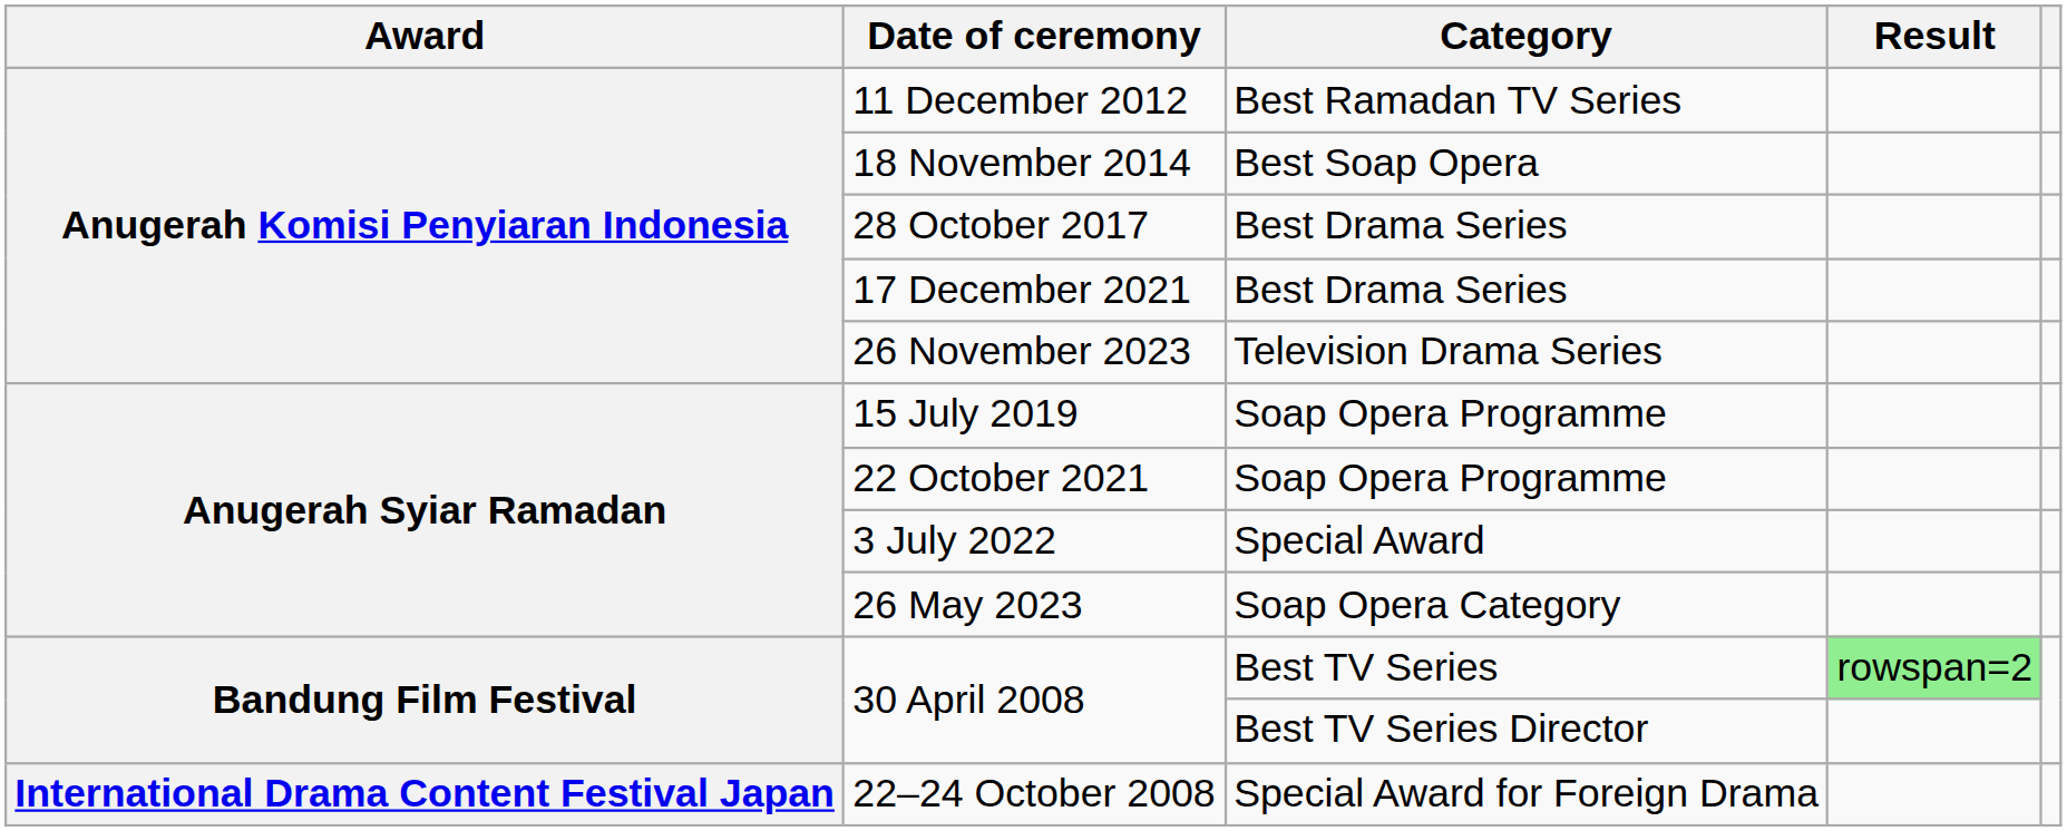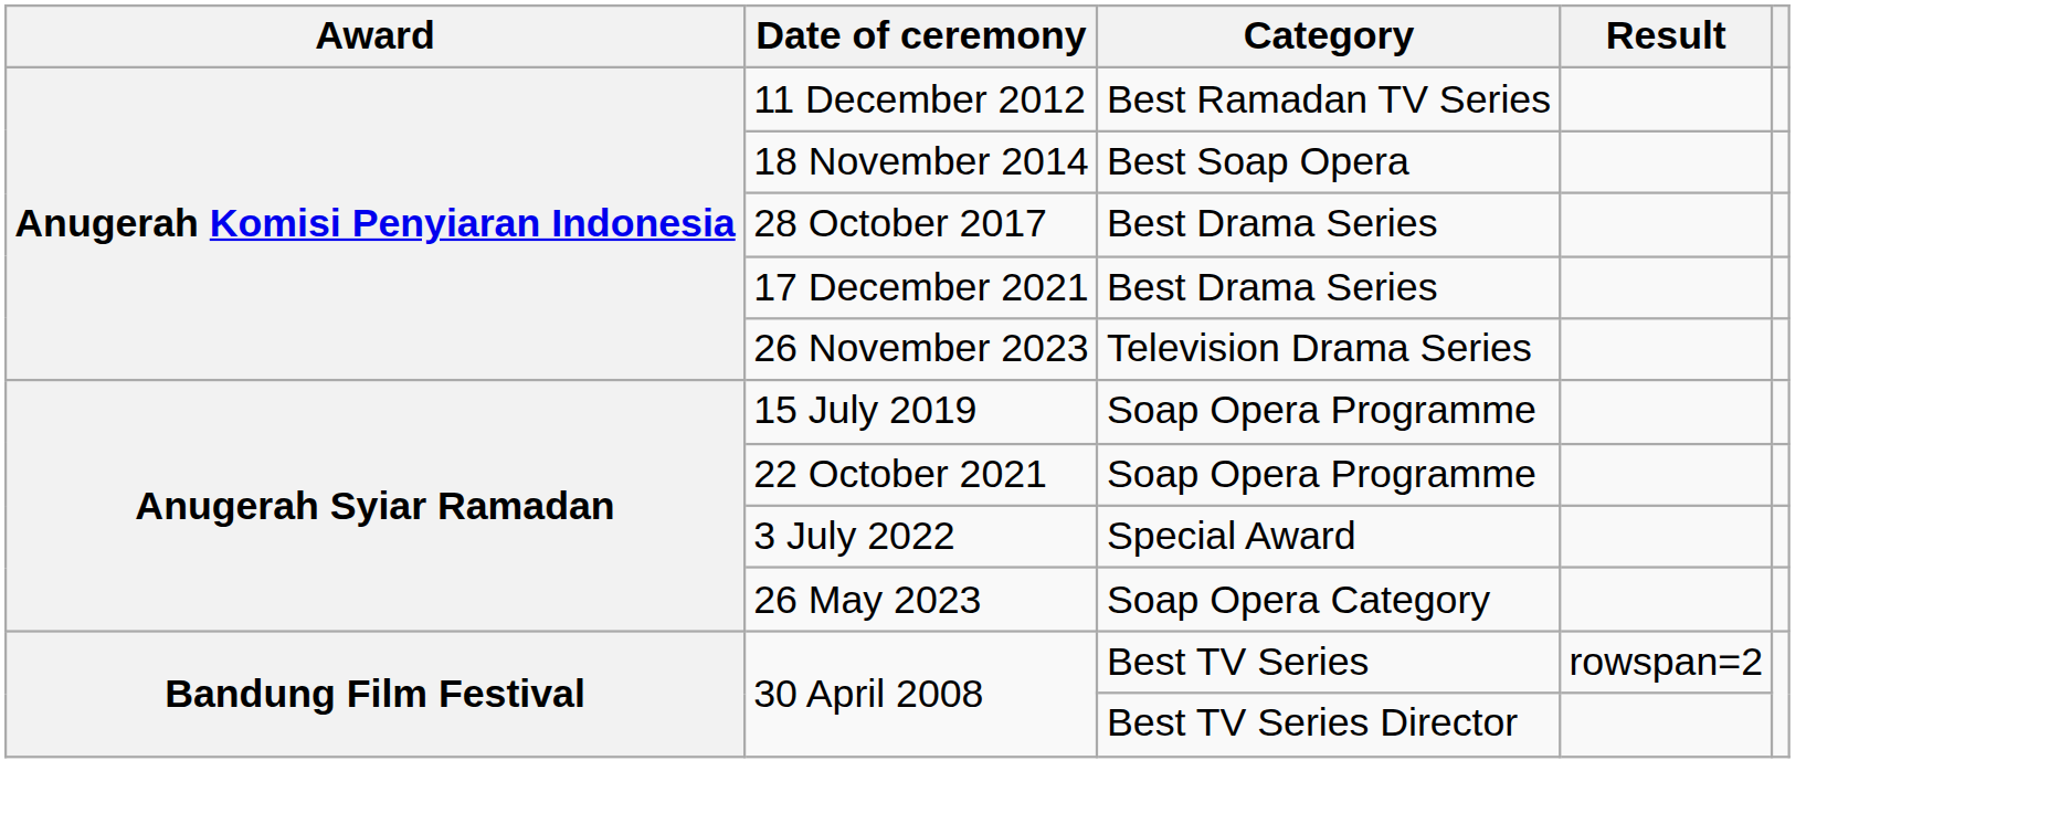30 April 2008 / Best TV Series | Result: lightgreen background -> no background
- row: International Drama Content Festival Japan | 22–24 October 2008 | Special Award for Foreign Drama
